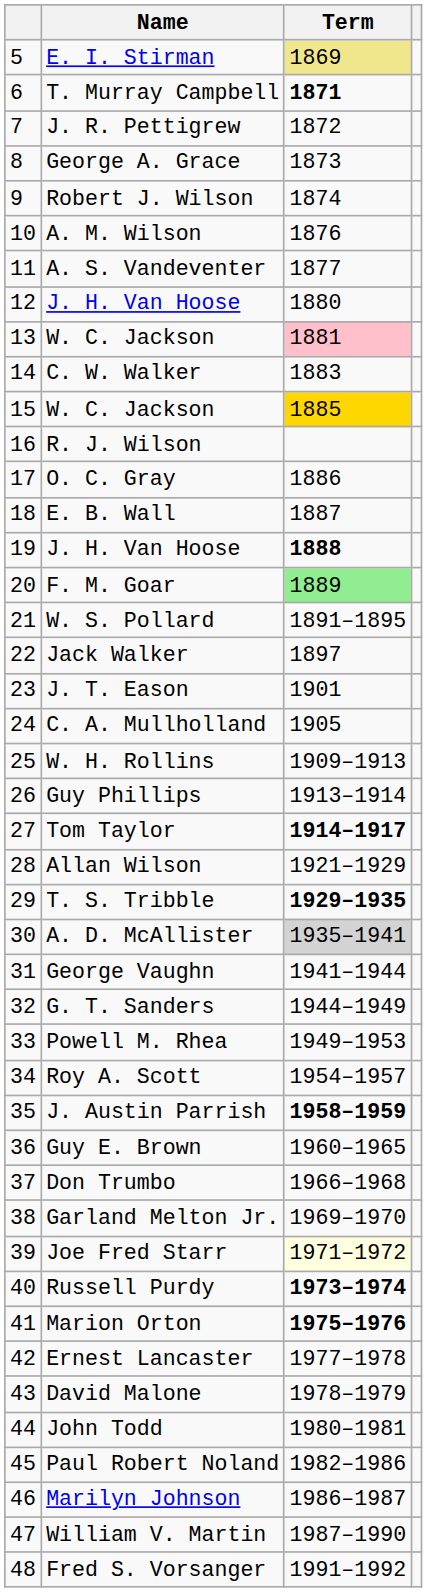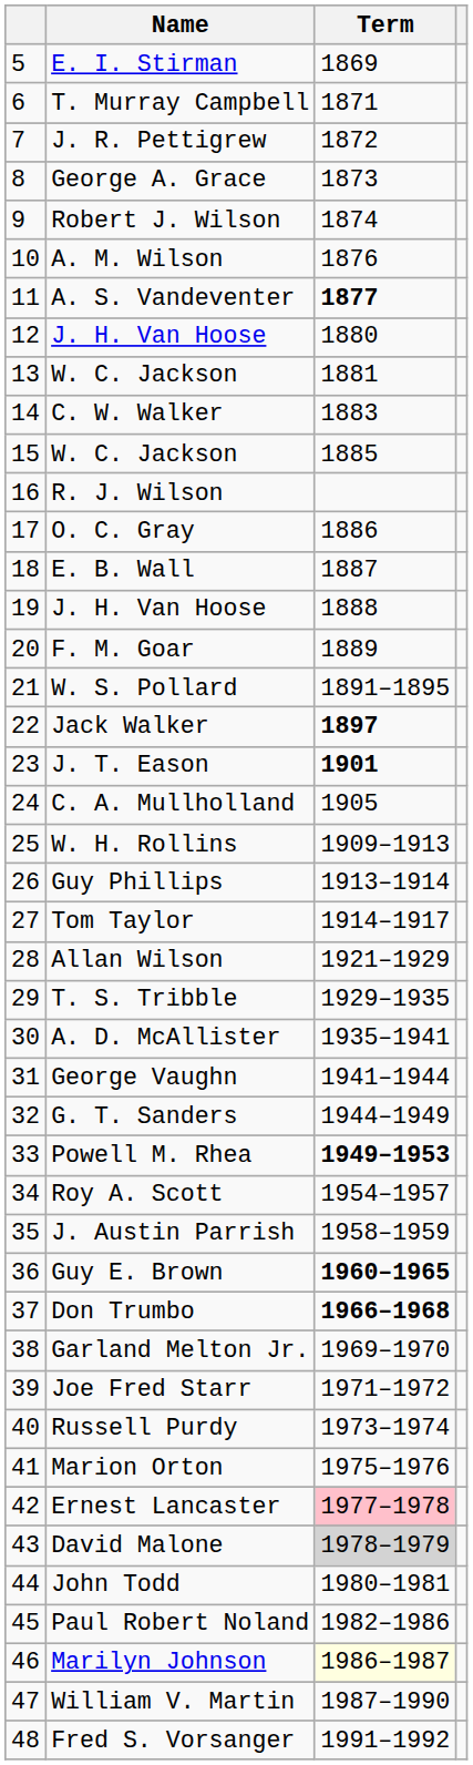E. I. Stirman | Term: khaki background -> no background
T. Murray Campbell | Term: bold -> normal
A. S. Vandeventer | Term: normal -> bold
13 / W. C. Jackson | Term: pink background -> no background
15 / W. C. Jackson | Term: gold background -> no background
19 / J. H. Van Hoose | Term: bold -> normal
F. M. Goar | Term: lightgreen background -> no background
Jack Walker | Term: normal -> bold
J. T. Eason | Term: normal -> bold
Tom Taylor | Term: bold -> normal
T. S. Tribble | Term: bold -> normal
A. D. McAllister | Term: lightgrey background -> no background
Powell M. Rhea | Term: normal -> bold
J. Austin Parrish | Term: bold -> normal
Guy E. Brown | Term: normal -> bold
Don Trumbo | Term: normal -> bold
Joe Fred Starr | Term: lightyellow background -> no background
Russell Purdy | Term: bold -> normal
Marion Orton | Term: bold -> normal
Ernest Lancaster | Term: no background -> pink background
David Malone | Term: no background -> lightgrey background
Marilyn Johnson | Term: no background -> lightyellow background
